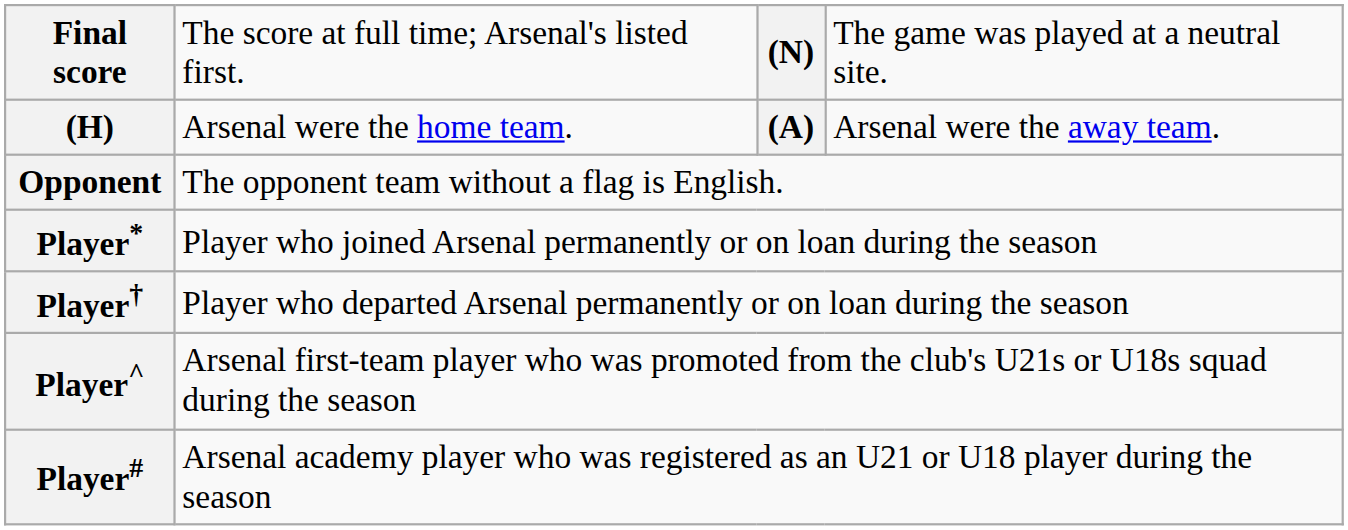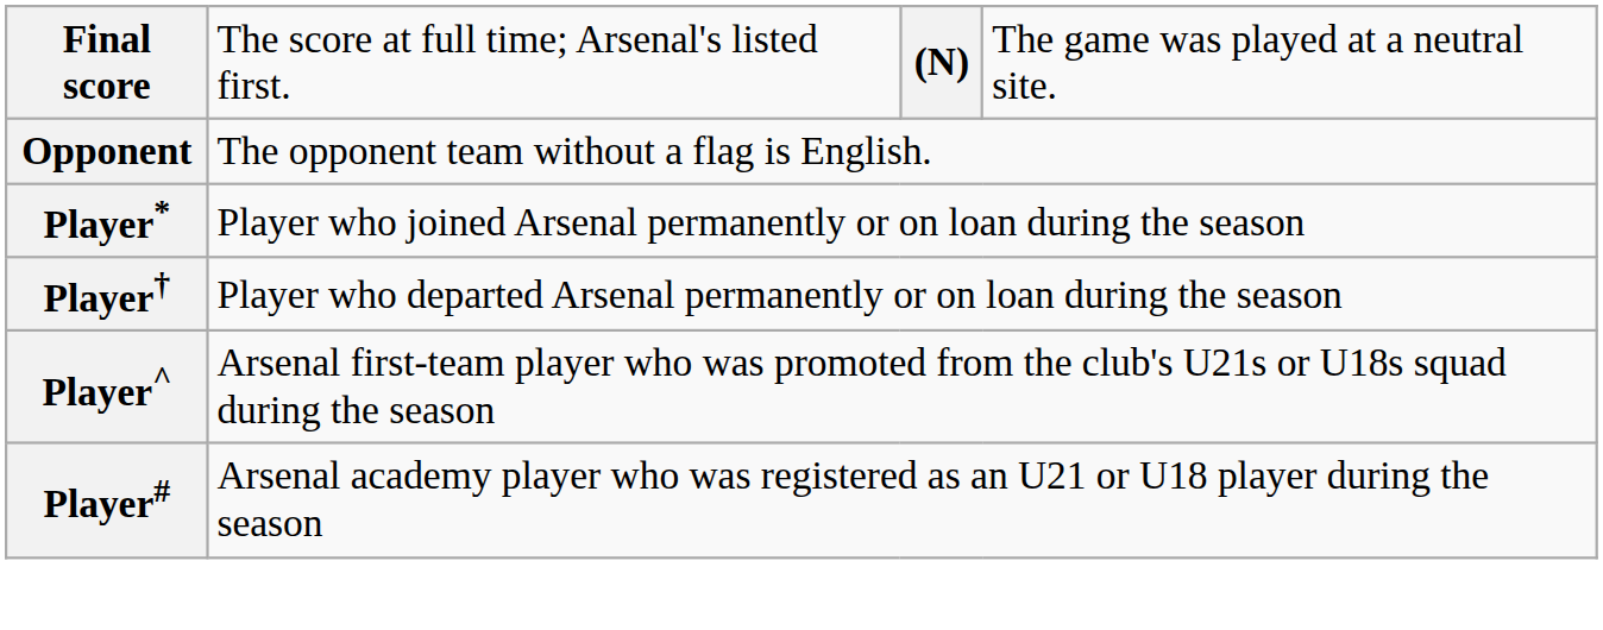- row: (H) | Arsenal were the home team. | (A) | Arsenal were the away team.
